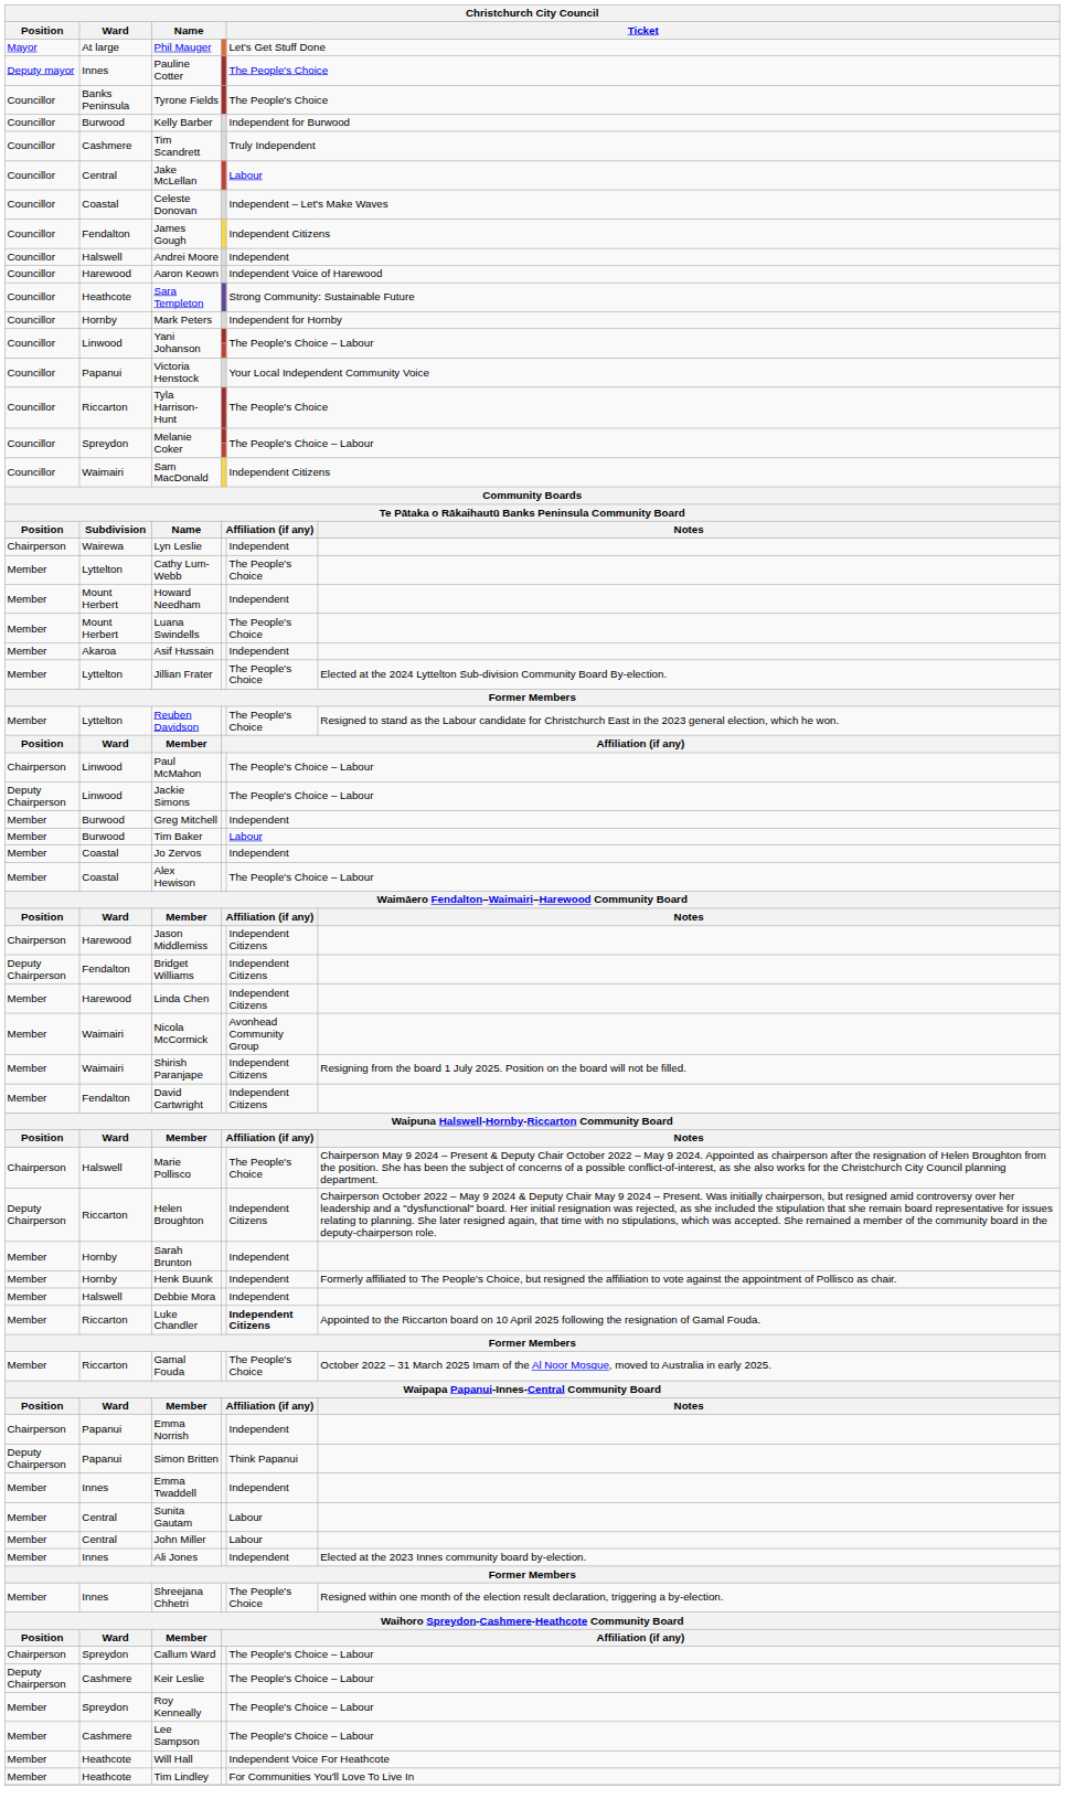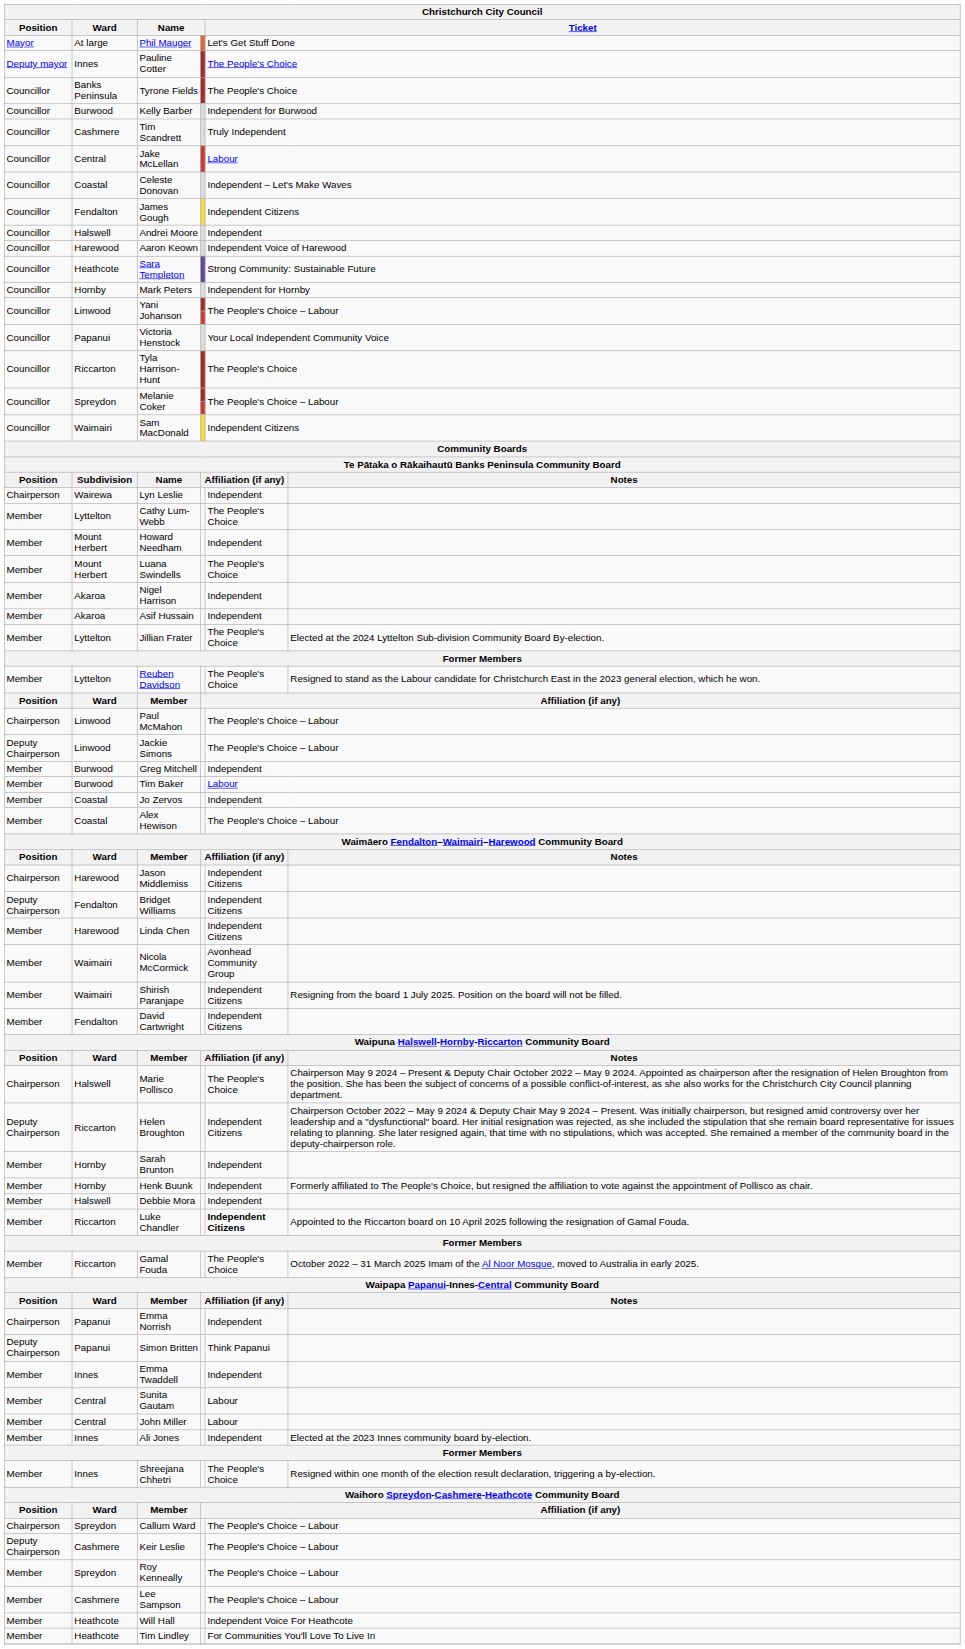+ row: Member | Akaroa | Nigel Harrison | Independent
